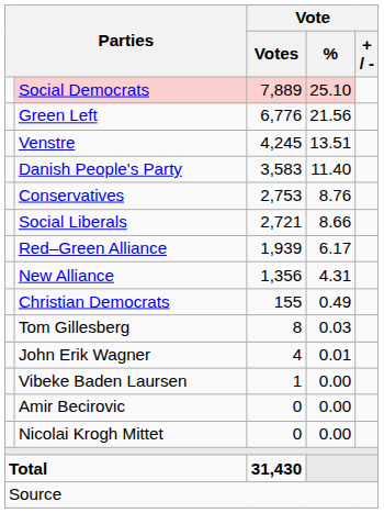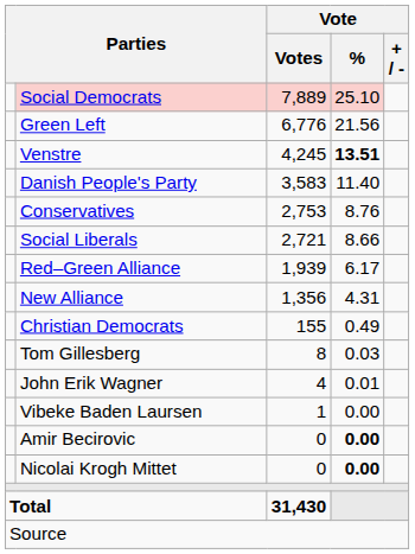Venstre | Vote / %: normal -> bold
Amir Becirovic | Vote / %: normal -> bold
Nicolai Krogh Mittet | Vote / %: normal -> bold
